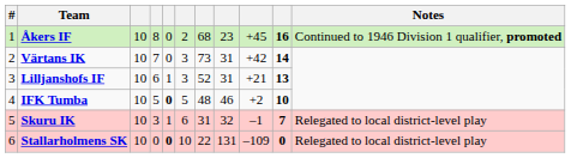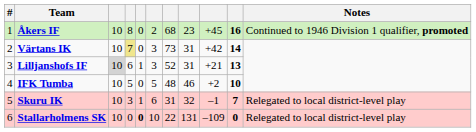Värtans IK | column 4: no background -> khaki background
Lilljanshofs IF | column 3: no background -> lightgrey background
IFK Tumba | column 5: bold -> normal
